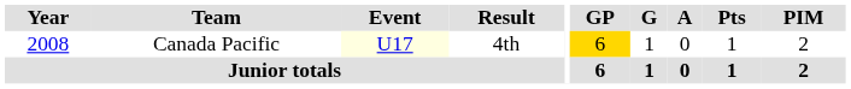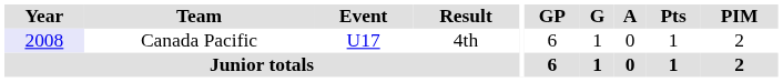Canada Pacific | Year: no background -> lavender background
Canada Pacific | Event: lightyellow background -> no background
Canada Pacific | GP: gold background -> no background
